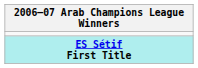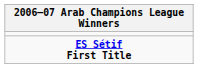row 3 | column 1: paleturquoise background -> no background
